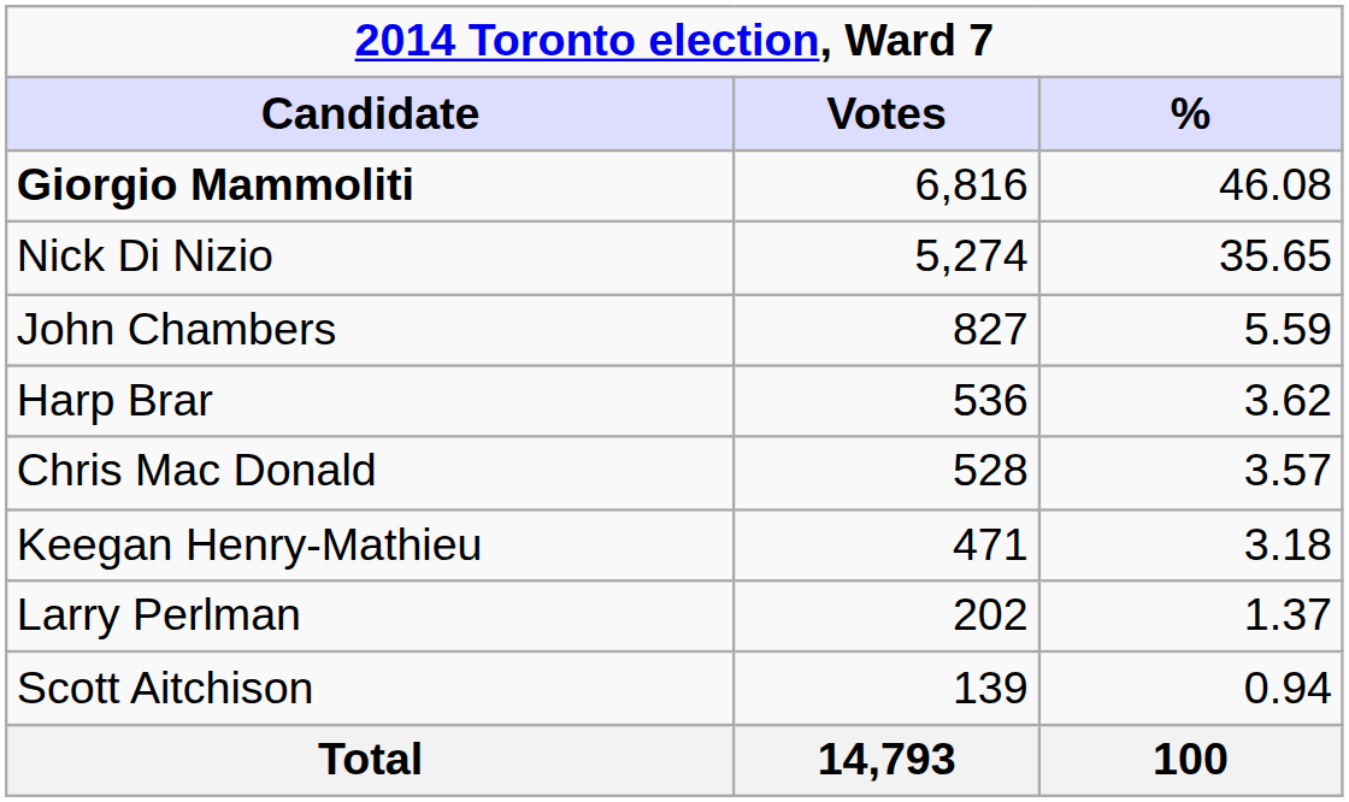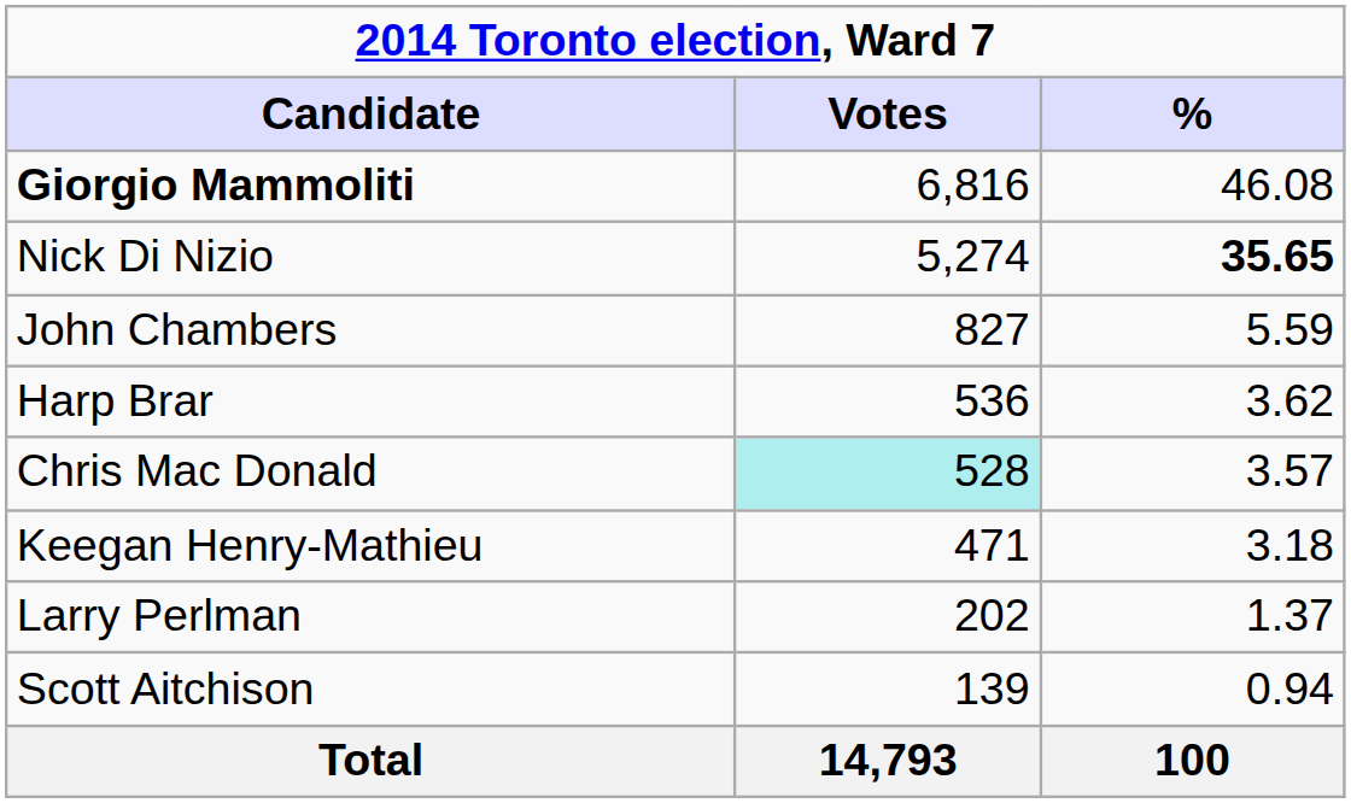Nick Di Nizio | %: normal -> bold
Chris Mac Donald | Votes: no background -> paleturquoise background
